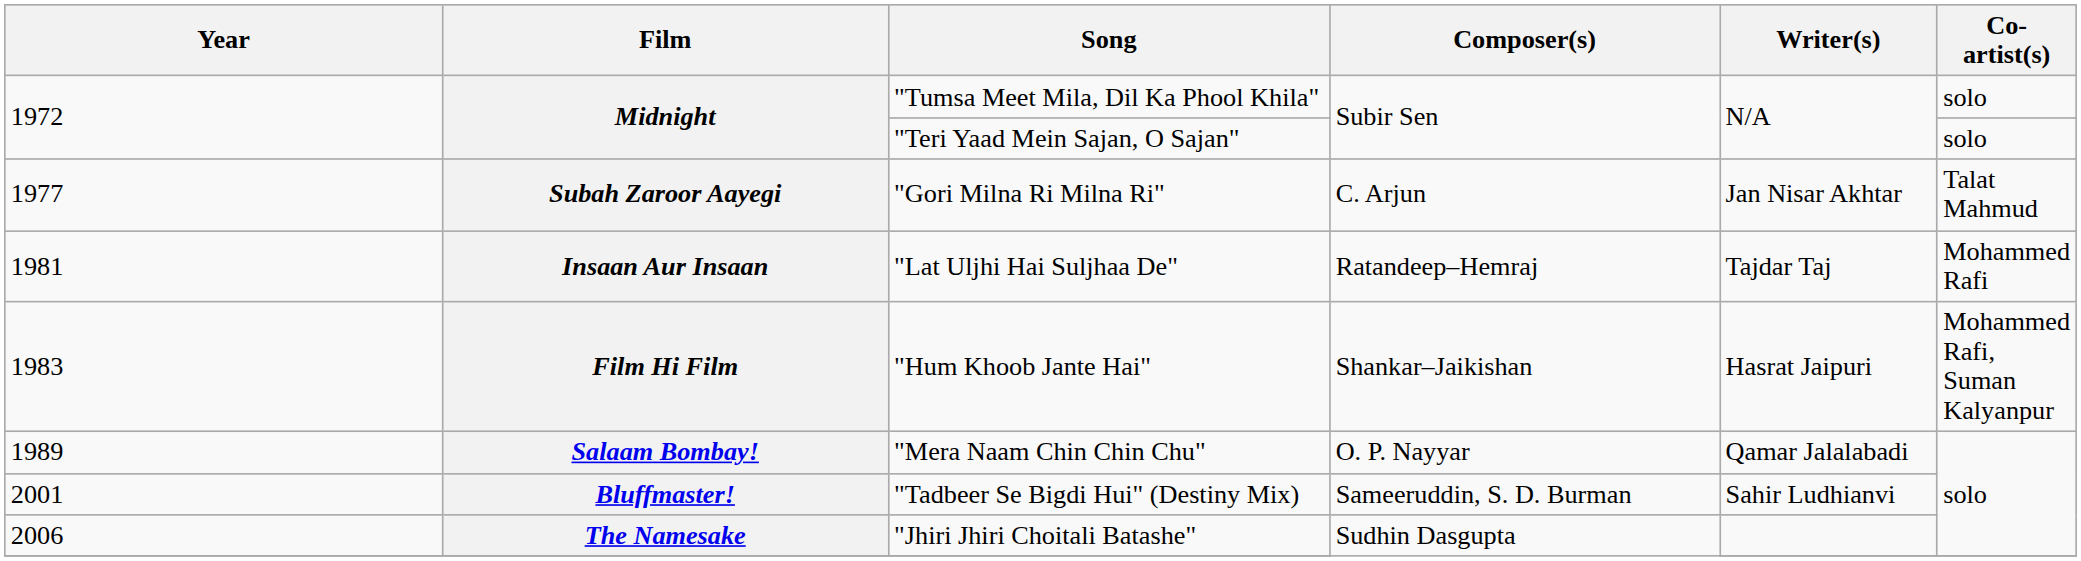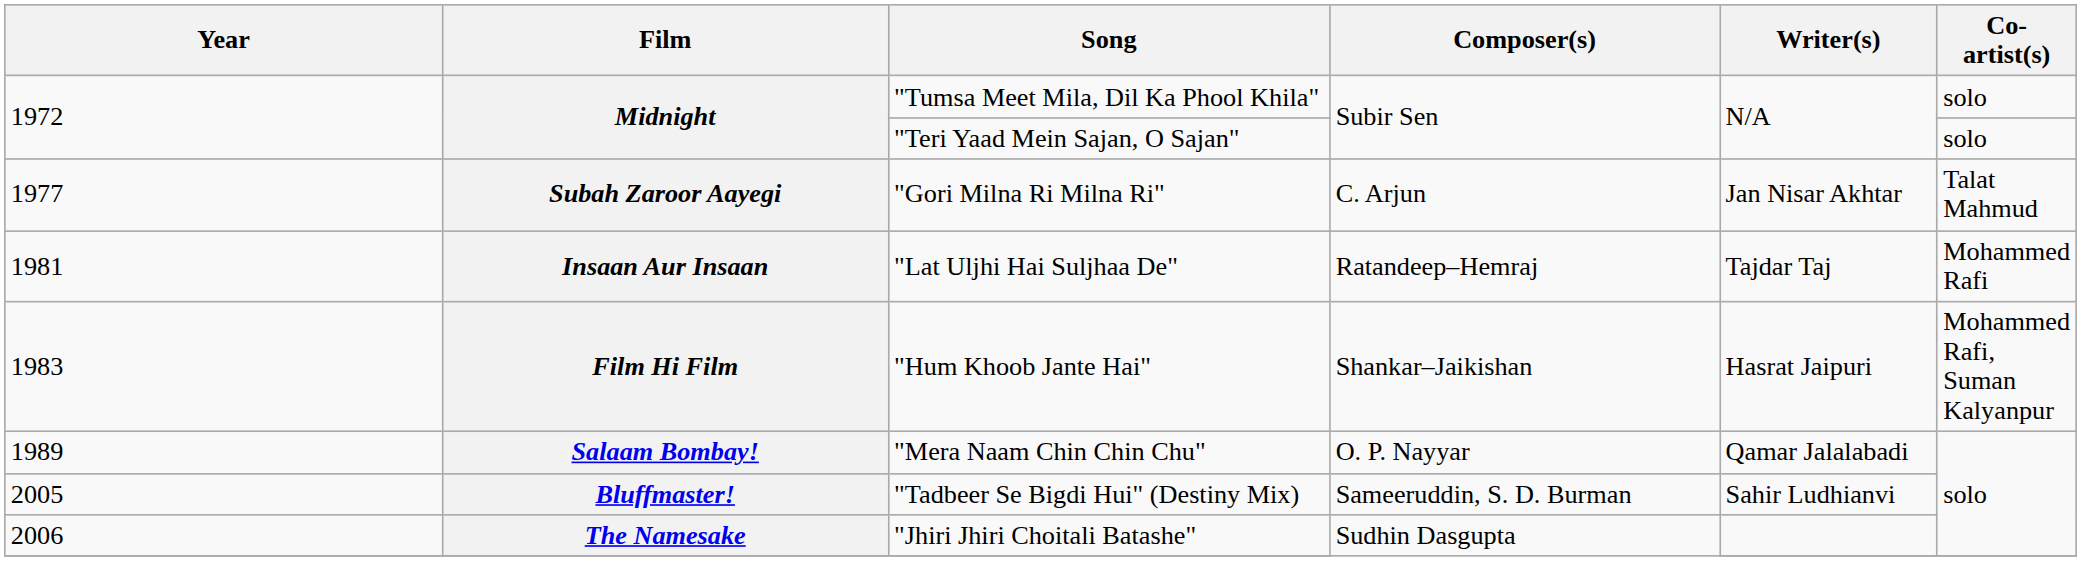"Tadbeer Se Bigdi Hui" (Destiny Mix) | Year: 2001 -> 2005
